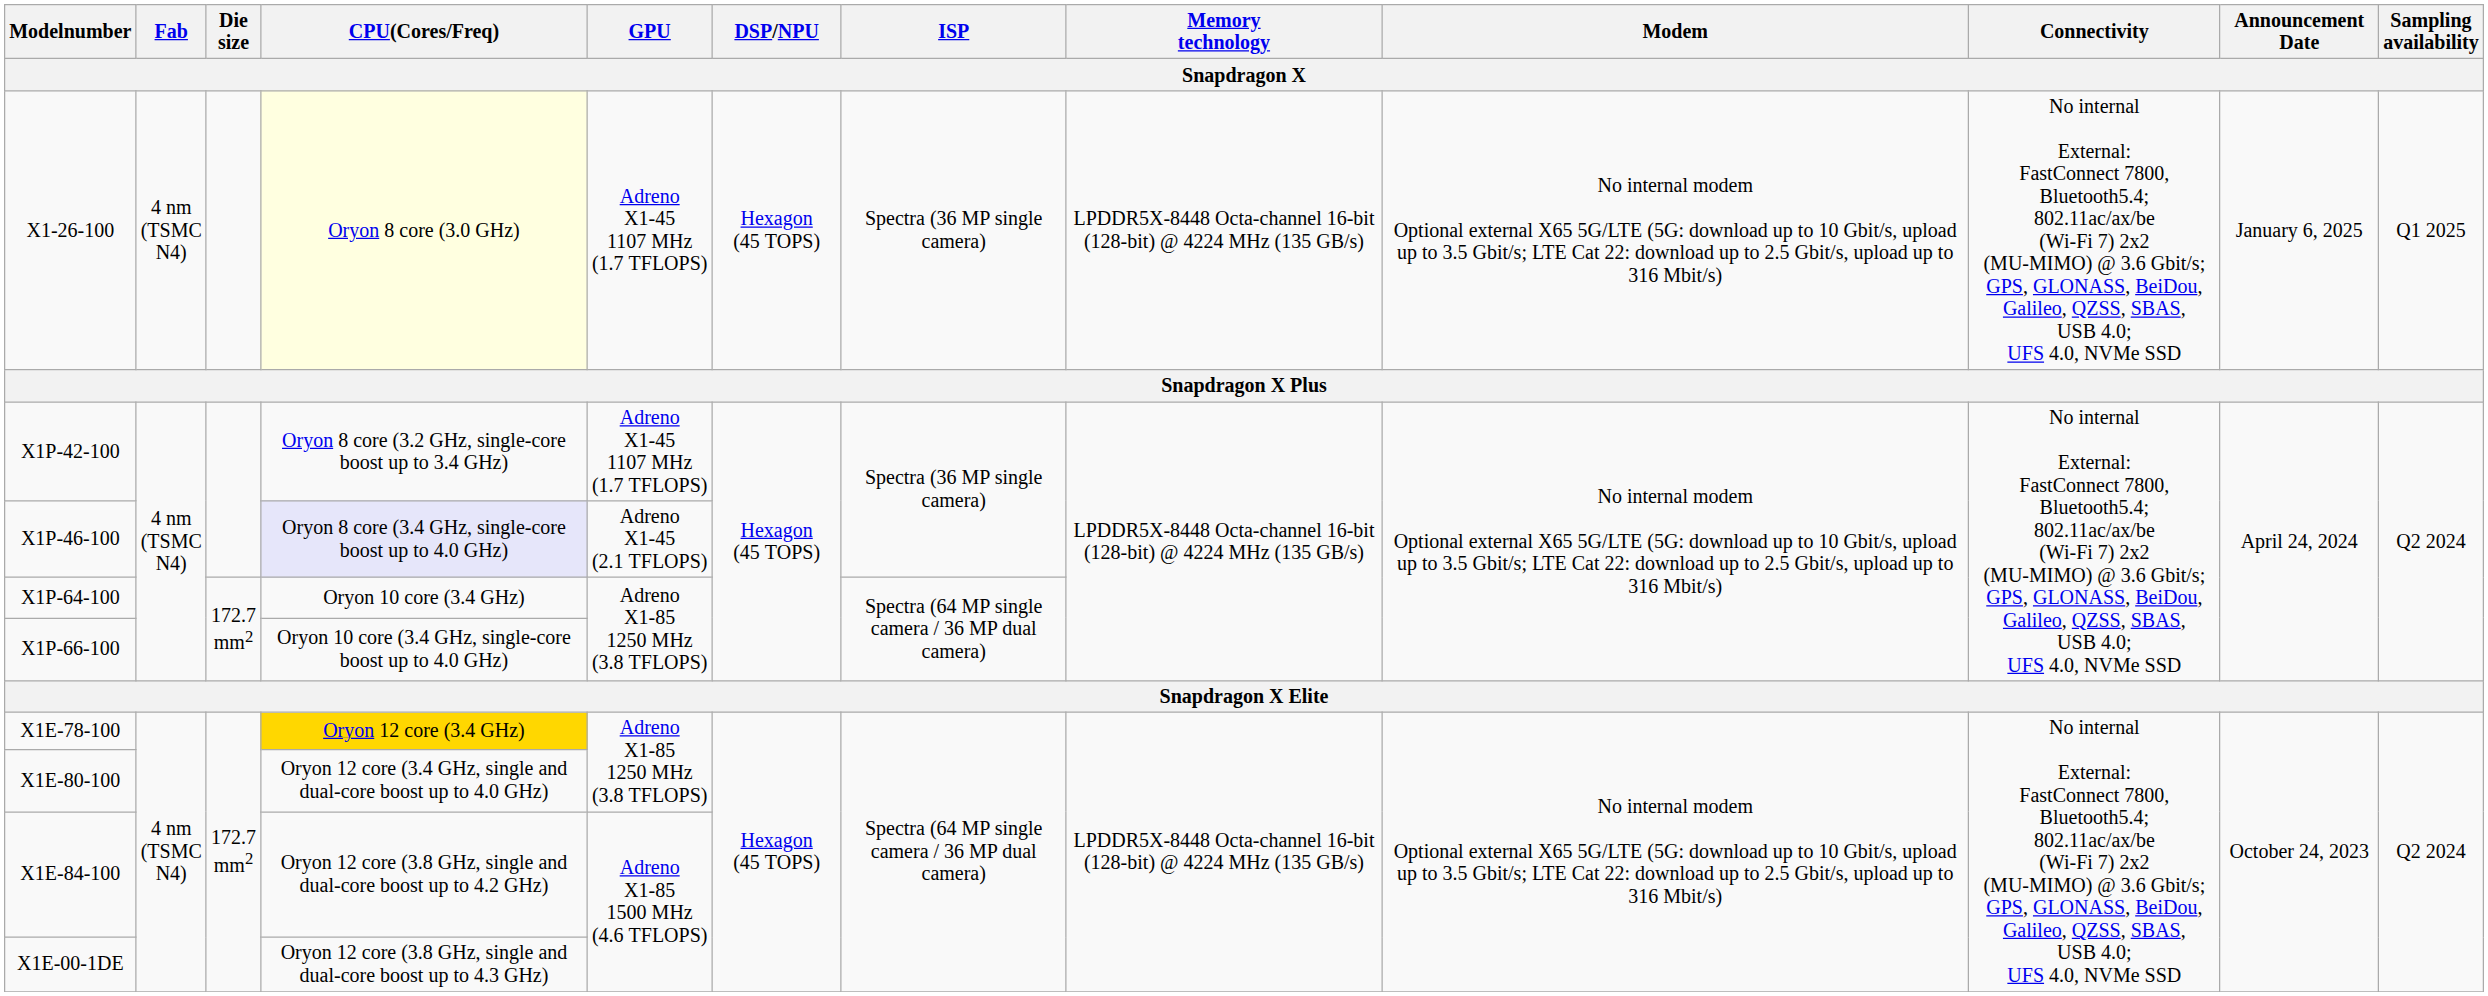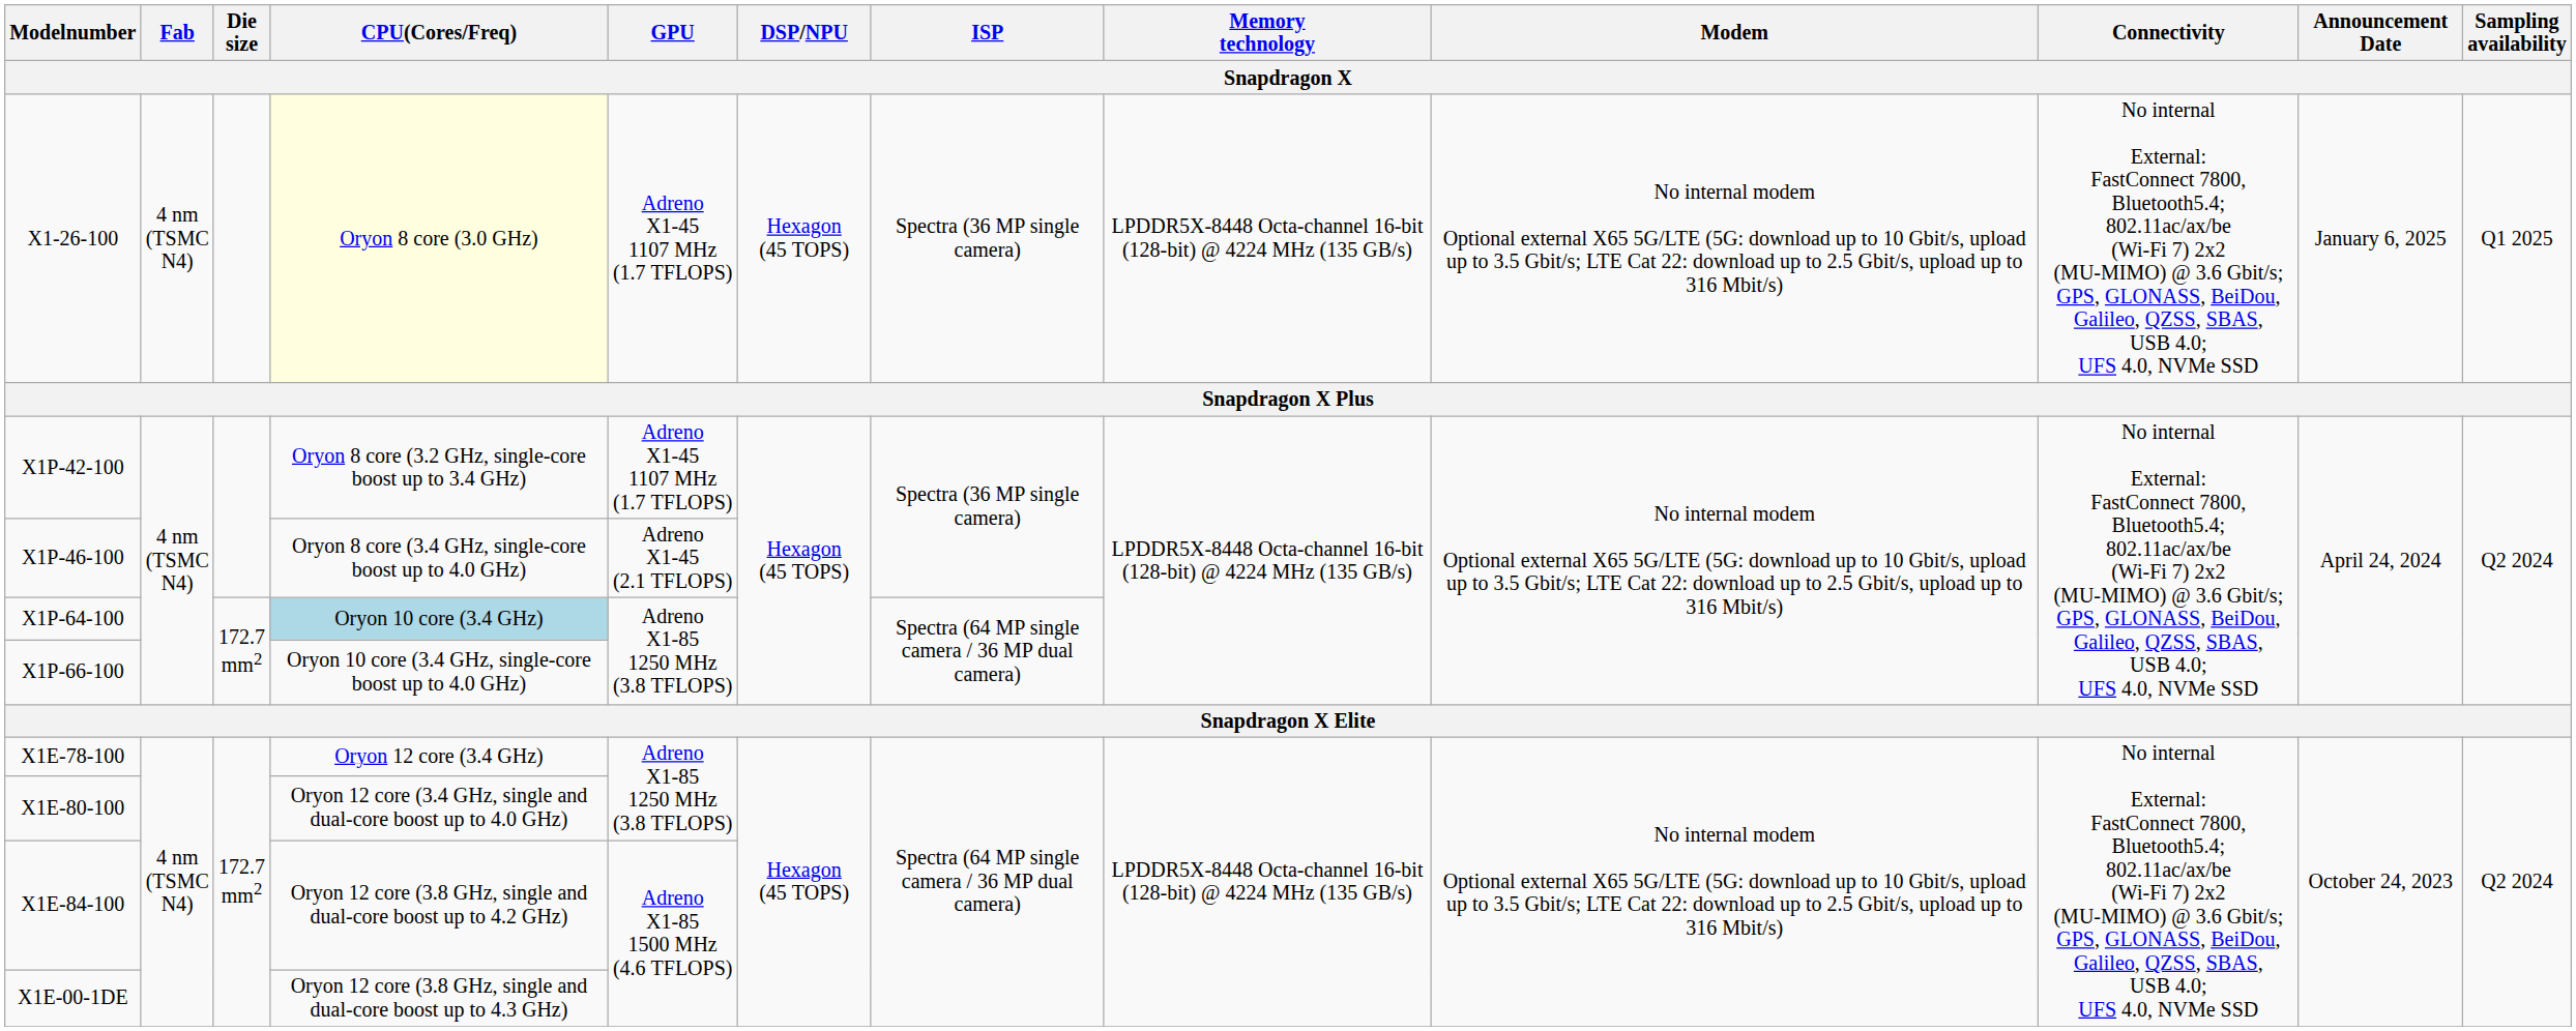X1P-46-100 | CPU(Cores/Freq): lavender background -> no background
X1P-64-100 | CPU(Cores/Freq): no background -> lightblue background
X1E-78-100 | CPU(Cores/Freq): gold background -> no background
